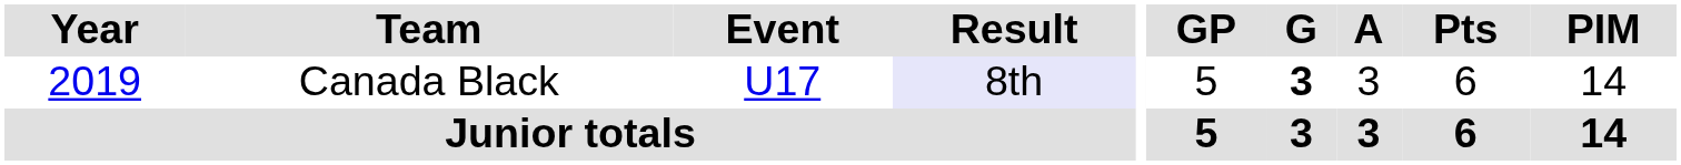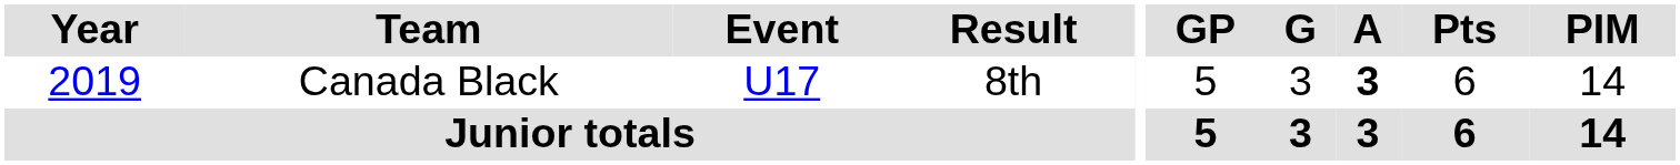Canada Black | Result: lavender background -> no background
Canada Black | G: bold -> normal
Canada Black | A: normal -> bold
